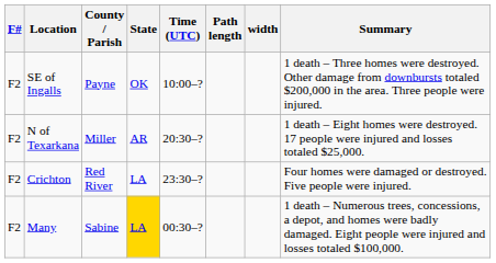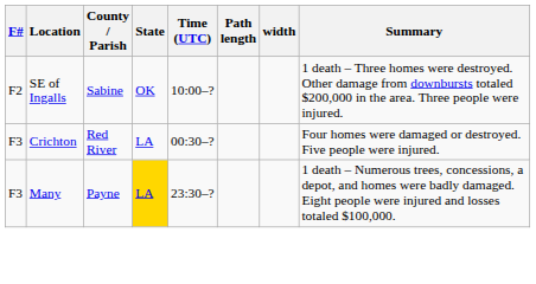SE of Ingalls | County / Parish: Payne -> Sabine
- row: F2 | N of Texarkana | Miller | AR | 20:30–? | 1 death – Eight homes were destroyed. 17 people were injured and losses totaled $25,000.
Crichton | F#: F2 -> F3
Crichton | Time (UTC): 23:30–? -> 00:30–?
Many | F#: F2 -> F3
Many | County / Parish: Sabine -> Payne
Many | Time (UTC): 00:30–? -> 23:30–?
